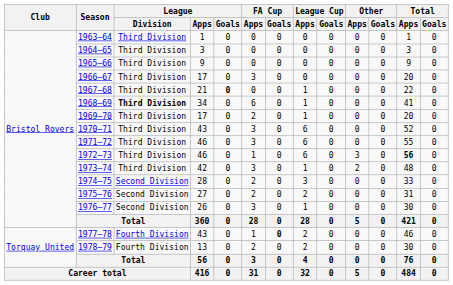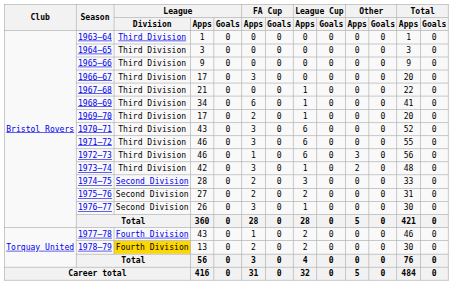1967–68 | League / Goals: bold -> normal
1968–69 | League / Division: bold -> normal
1972–73 | Total / Apps: bold -> normal
1977–78 | FA Cup / Goals: bold -> normal
1978–79 | League / Division: no background -> gold background
